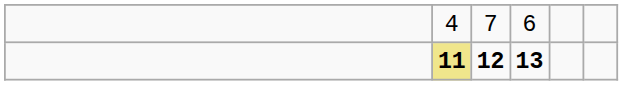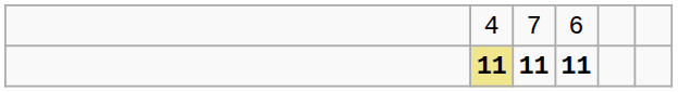row 2 | column 3: 12 -> 11
row 2 | column 4: 13 -> 11
